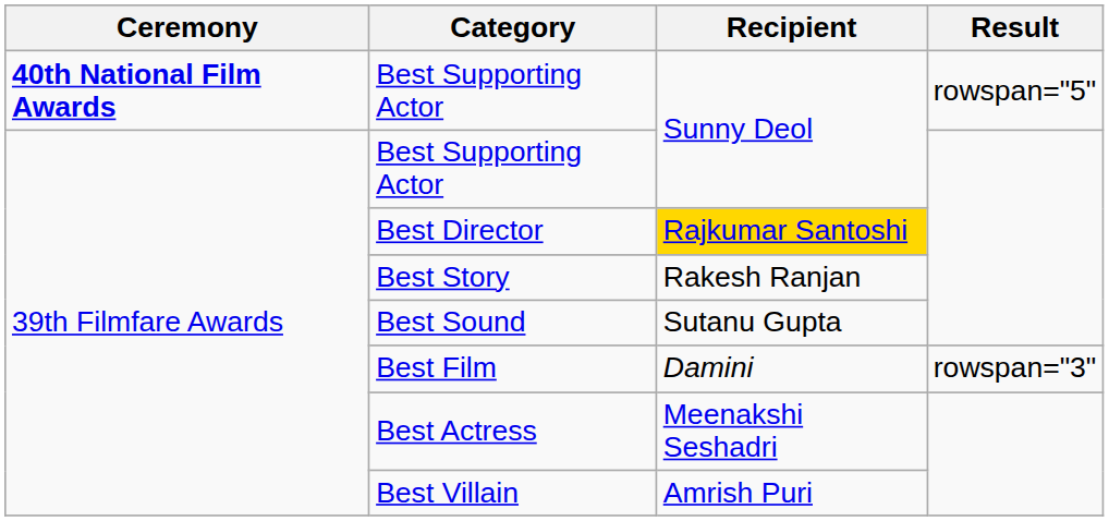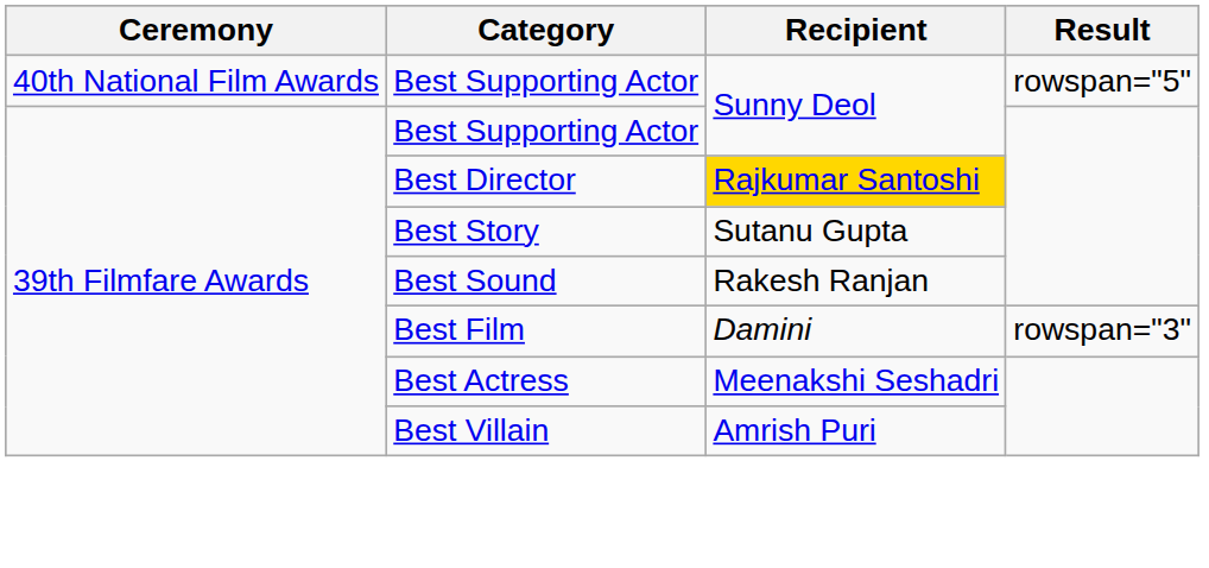Best Supporting Actor / rowspan="5" | Ceremony: bold -> normal
Best Story | Recipient: Rakesh Ranjan -> Sutanu Gupta
Best Sound | Recipient: Sutanu Gupta -> Rakesh Ranjan
